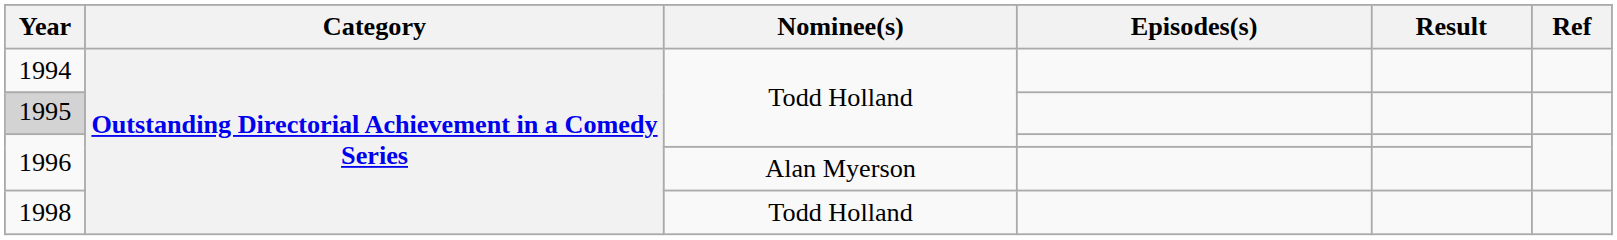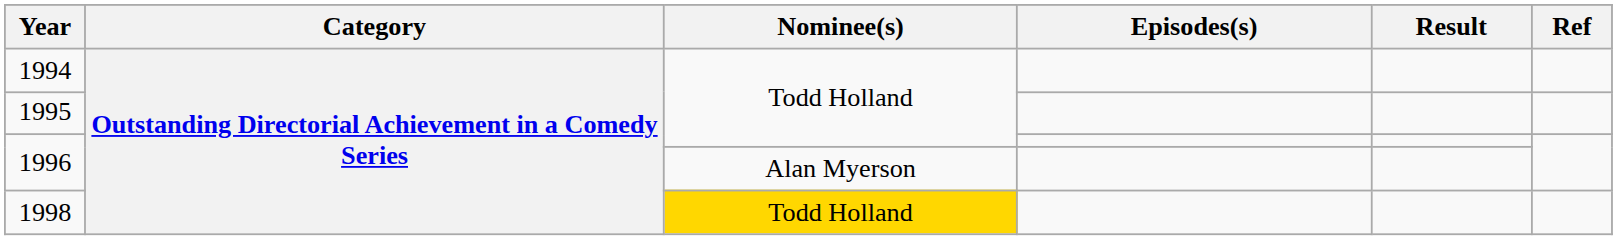1995 | Year: lightgrey background -> no background
1998 | Nominee(s): no background -> gold background
